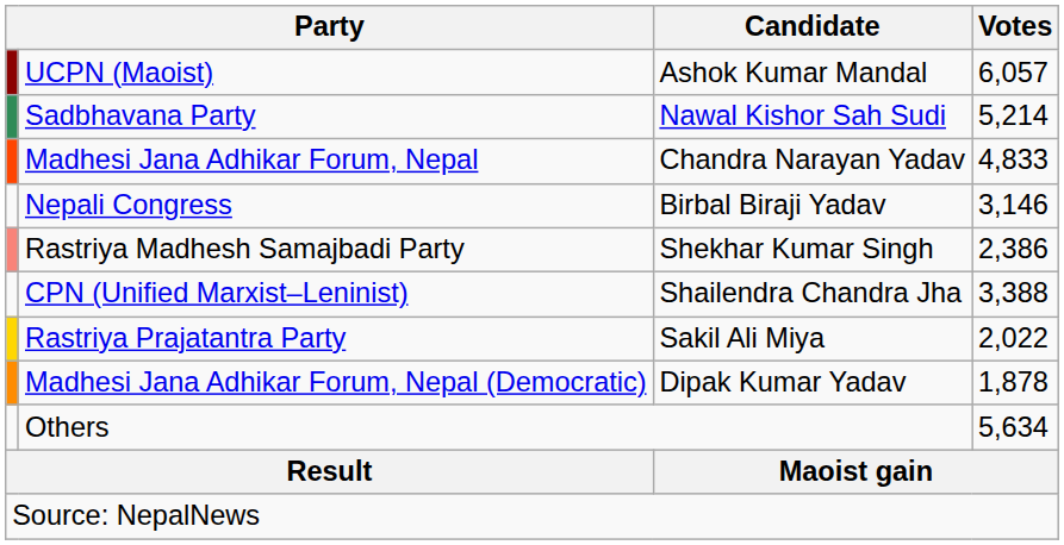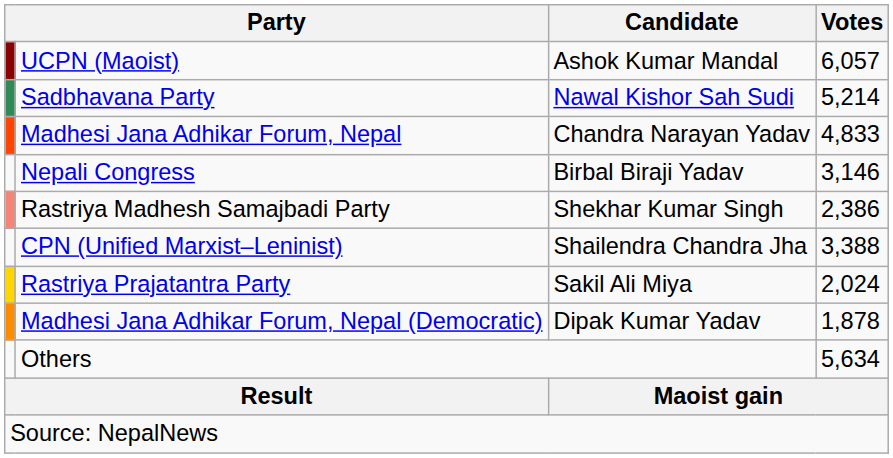Rastriya Prajatantra Party | Votes: 2,022 -> 2,024
